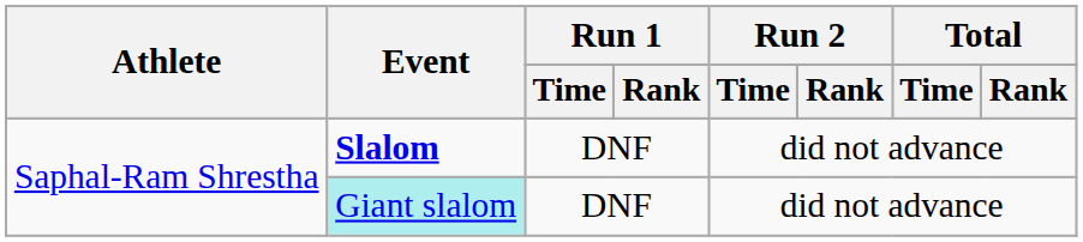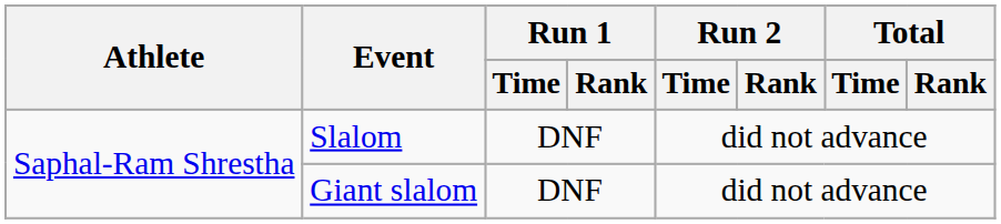Slalom | Event: bold -> normal
Giant slalom | Event: paleturquoise background -> no background
